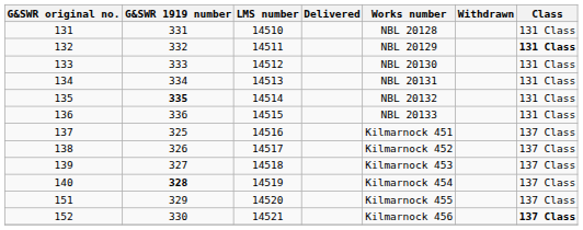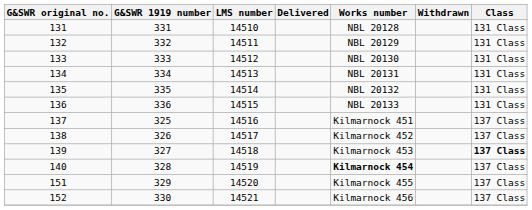132 | Class: bold -> normal
135 | G&SWR 1919 number: bold -> normal
139 | Class: normal -> bold
140 | G&SWR 1919 number: bold -> normal
140 | Works number: normal -> bold
152 | Class: bold -> normal
